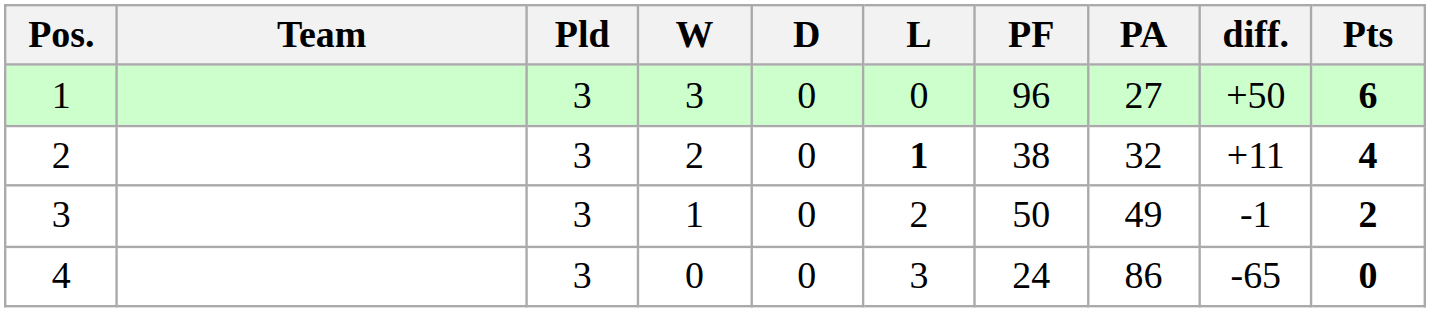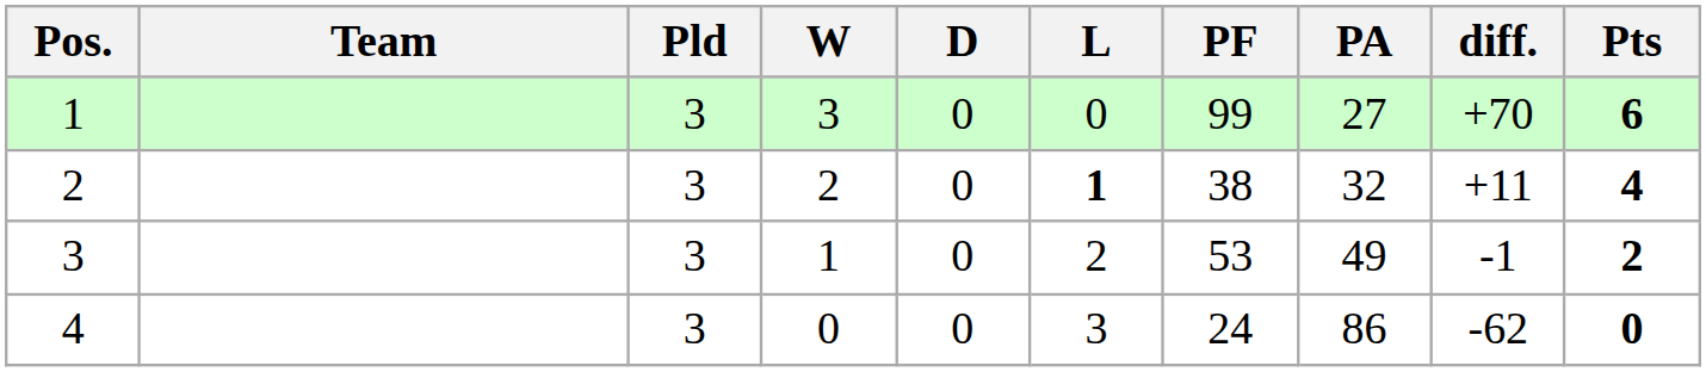row 2 | PF: 96 -> 99
row 2 | diff.: +50 -> +70
row 4 | PF: 50 -> 53
row 5 | diff.: -65 -> -62
